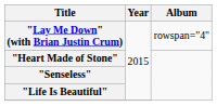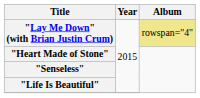"Lay Me Down" (with Brian Justin Crum) | Album: no background -> khaki background
